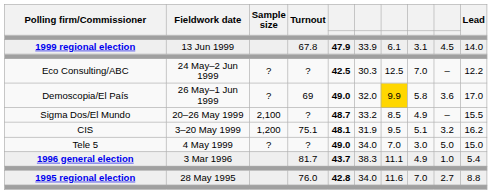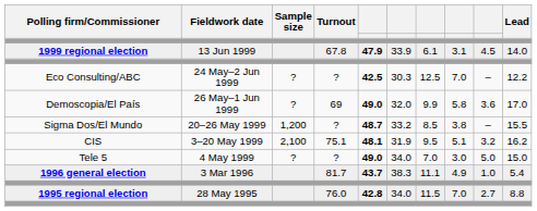Demoscopia/El País | column 7: gold background -> no background
Sigma Dos/El Mundo | Sample size: 2,100 -> 1,200
Sigma Dos/El Mundo | column 8: 4.9 -> 3.8
CIS | Sample size: 1,200 -> 2,100
1995 regional election | column 7: 11.6 -> 11.5
